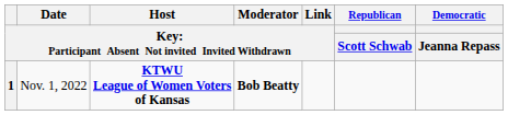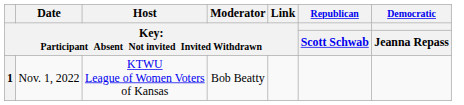1 | column 3: bold -> normal
1 | column 4: bold -> normal
